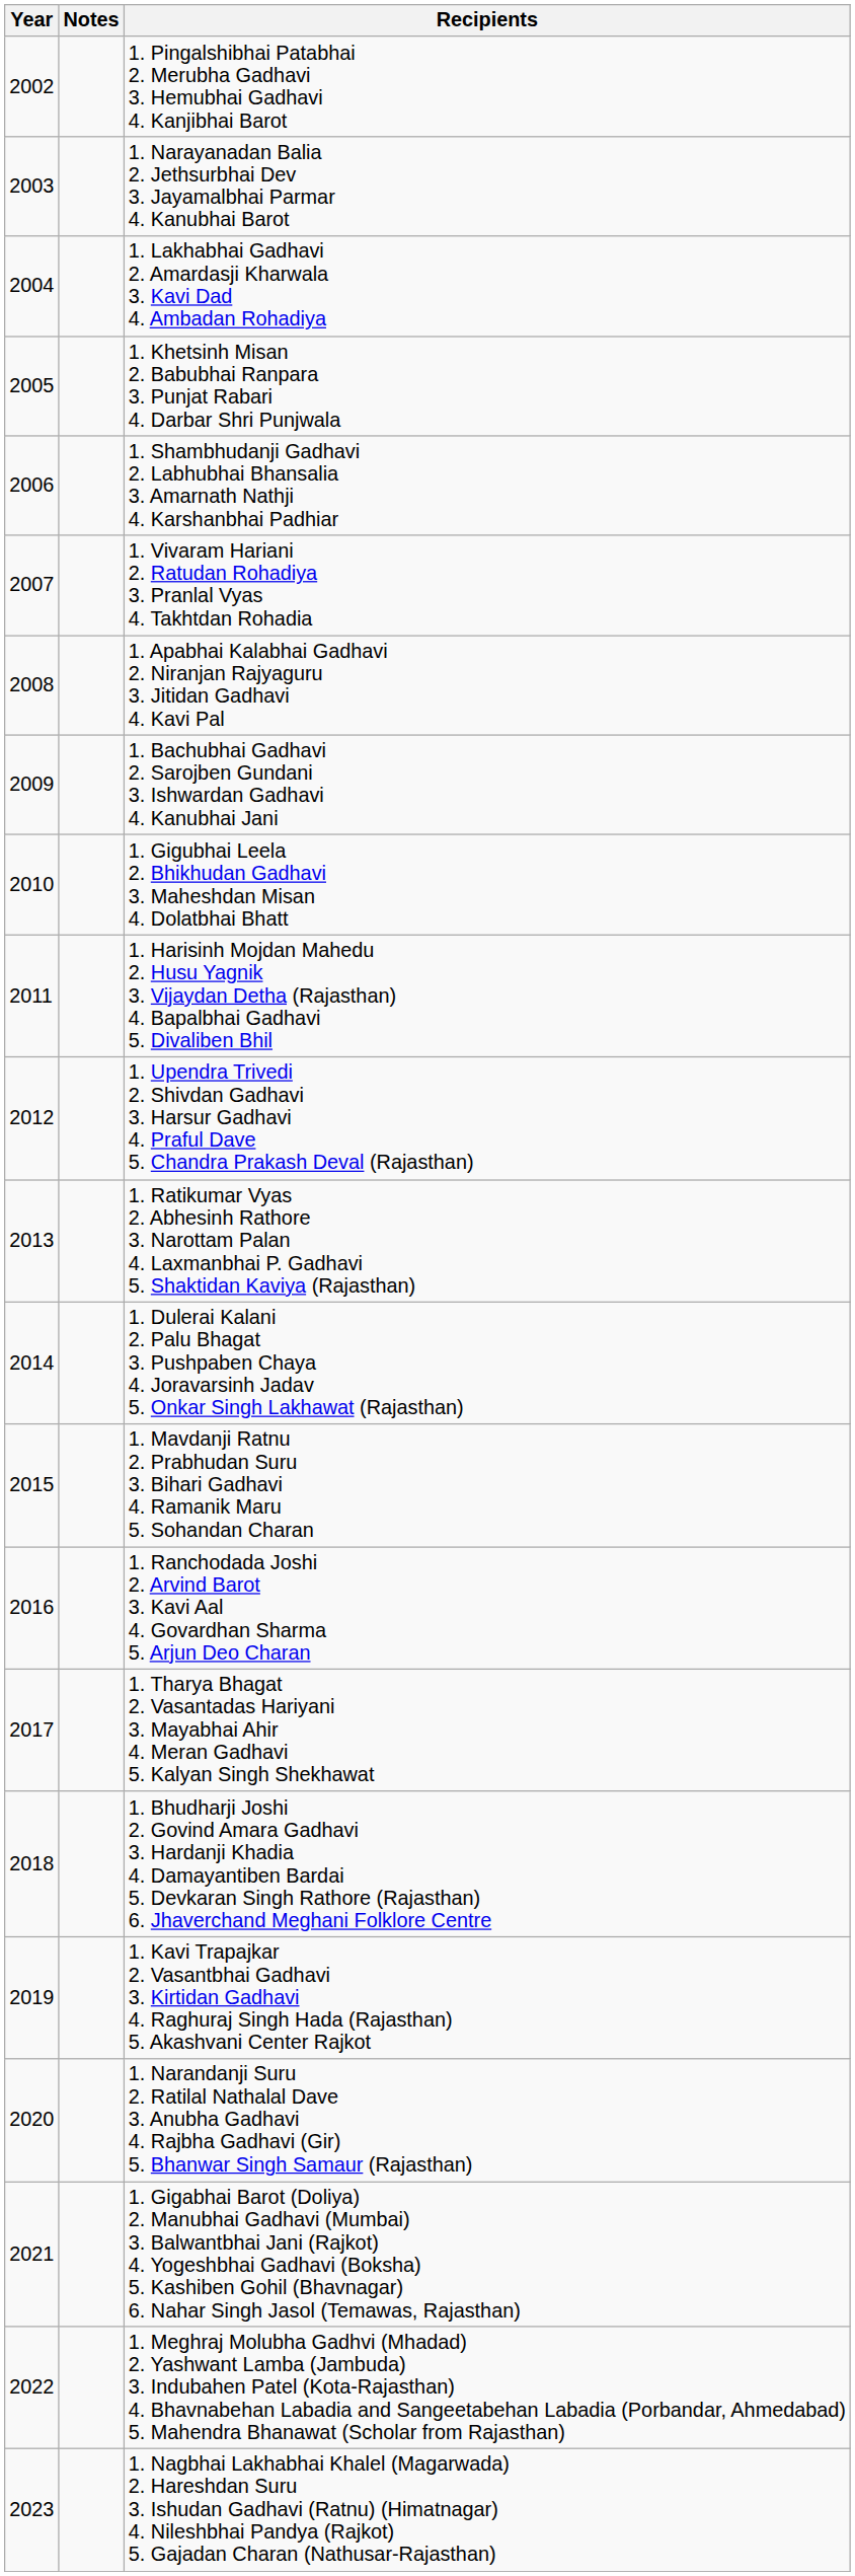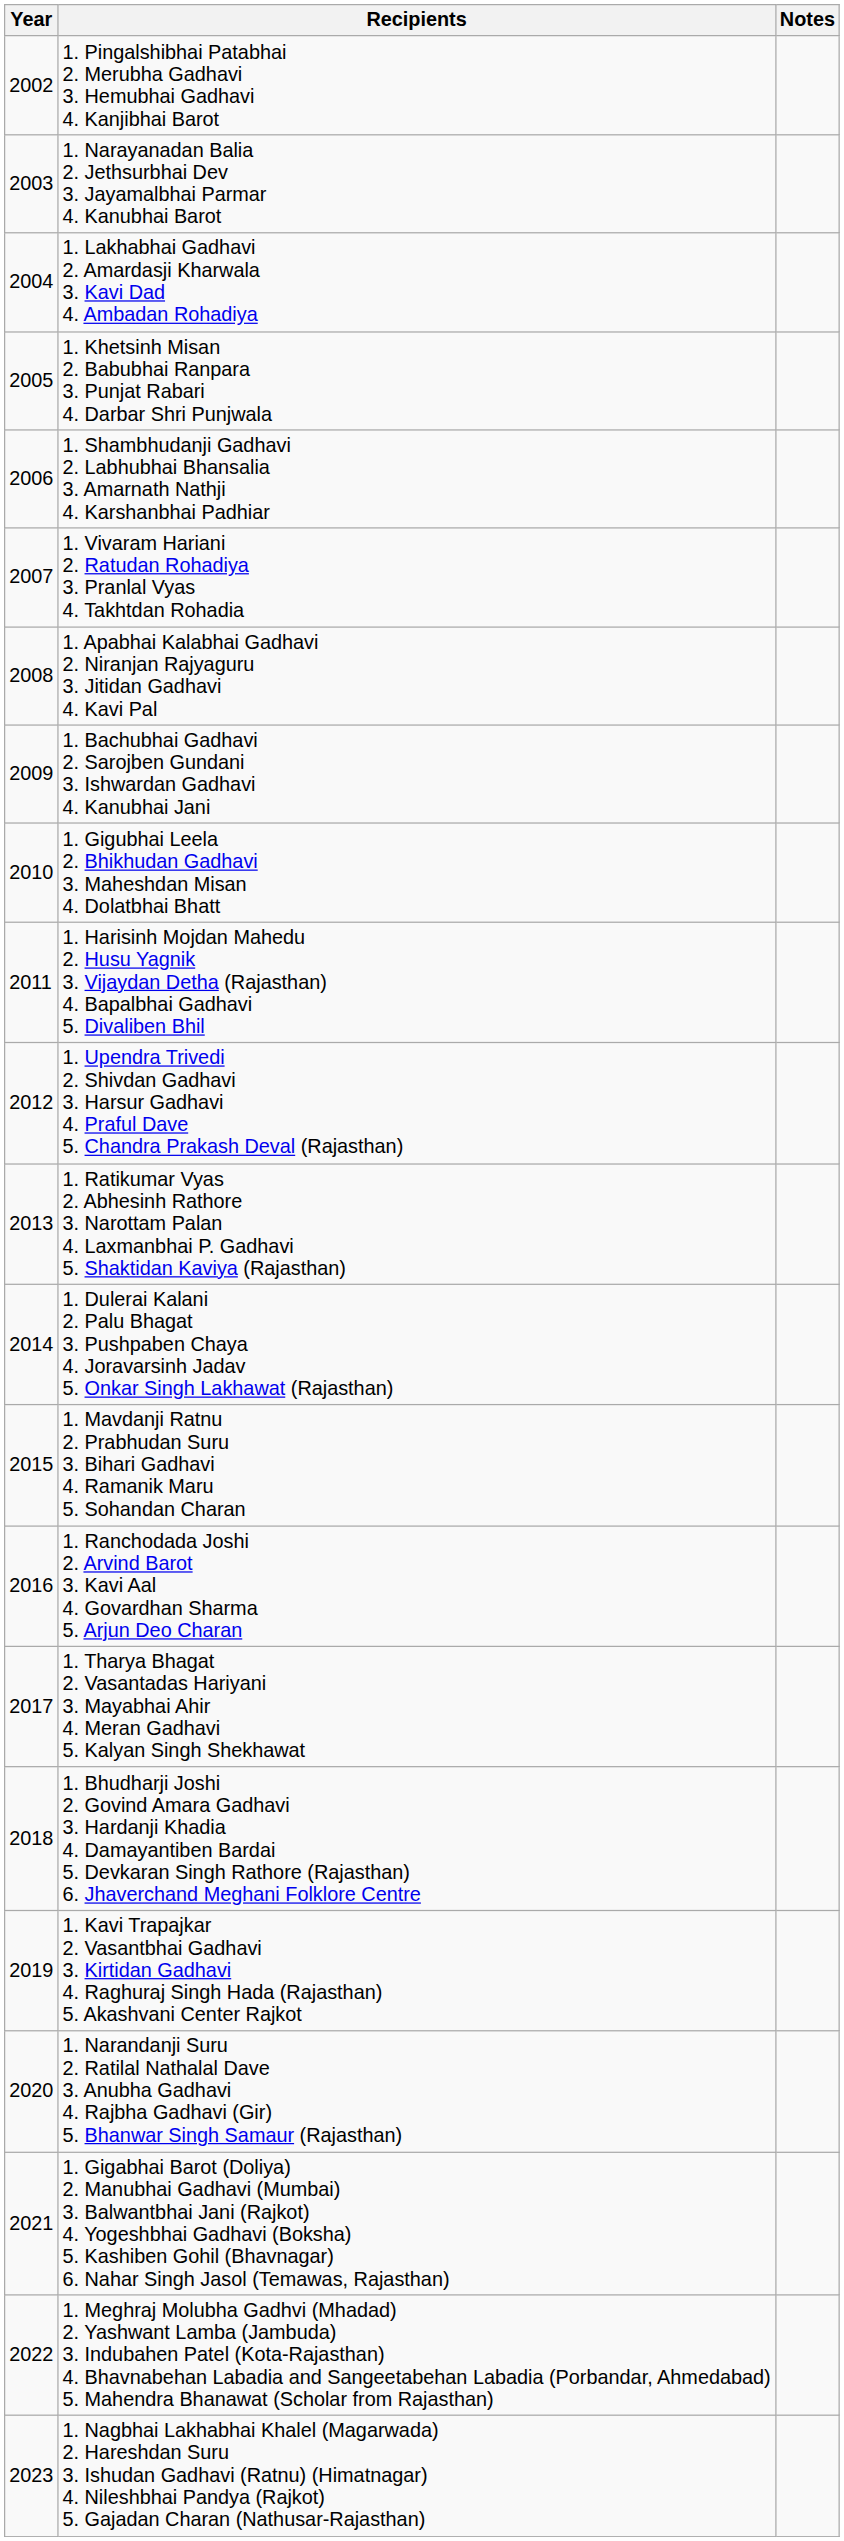columns swapped: Recipients <-> Notes
